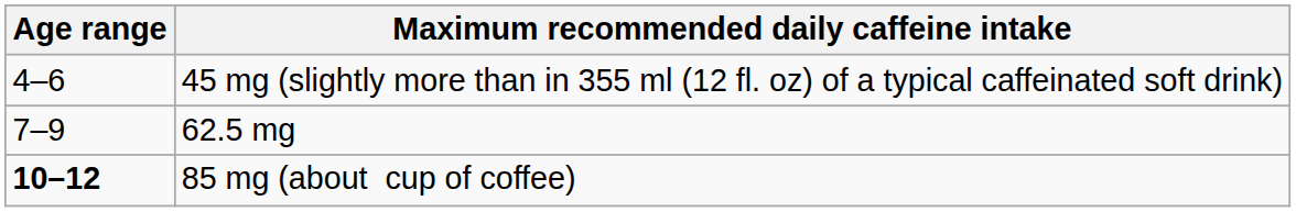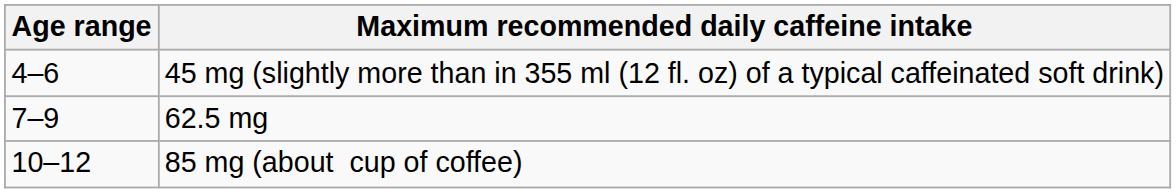85 mg (about cup of coffee) | Age range: bold -> normal
